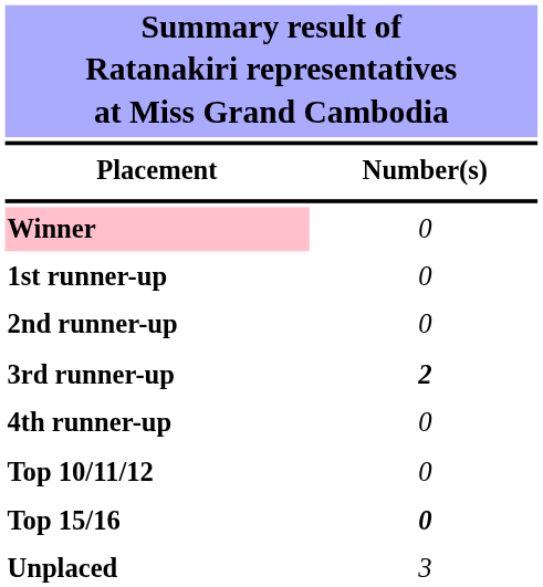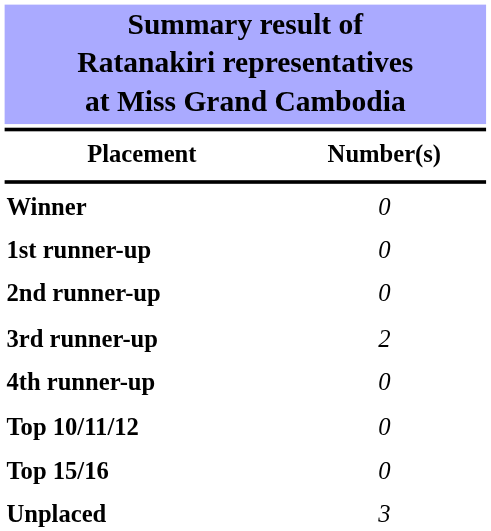row 3 | column 1: pink background -> no background
row 6 | column 2: bold -> normal
row 9 | column 2: bold -> normal
